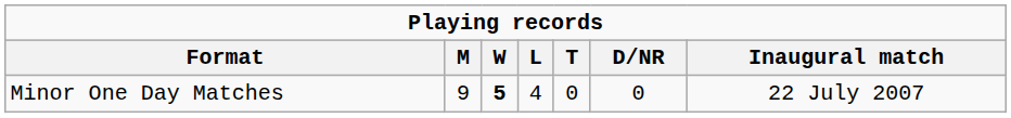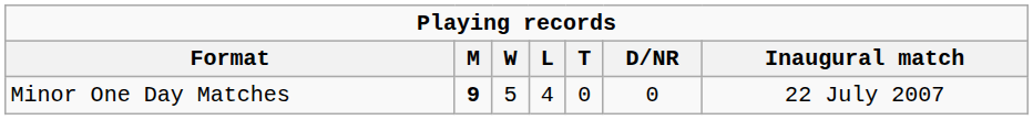Minor One Day Matches | M: normal -> bold
Minor One Day Matches | W: bold -> normal
